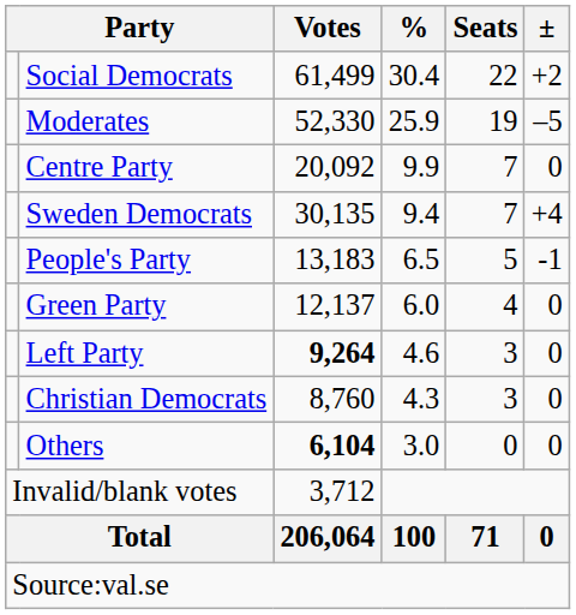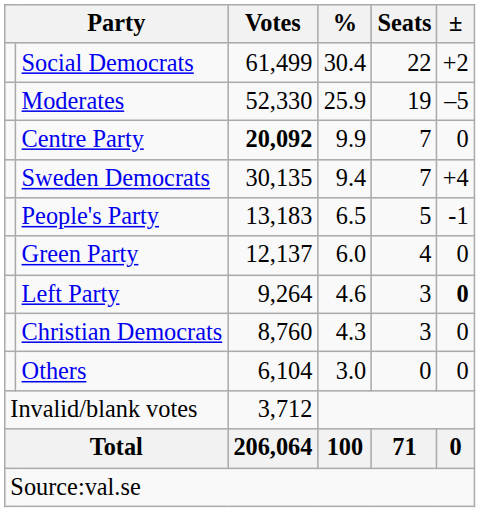Centre Party | Votes: normal -> bold
Left Party | Votes: bold -> normal
Left Party | ±: normal -> bold
Others | Votes: bold -> normal
